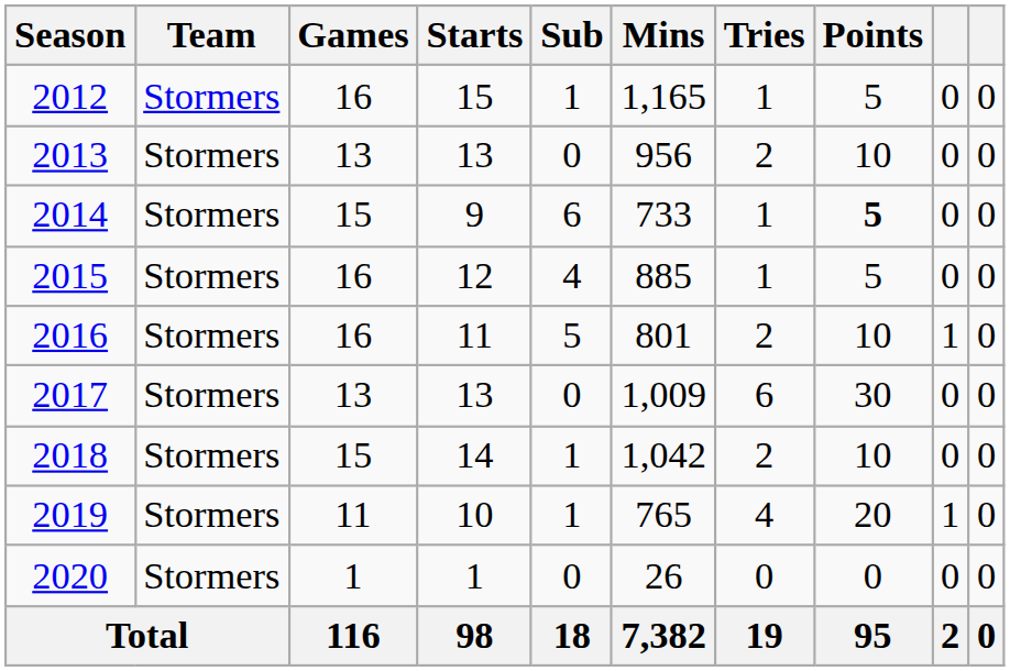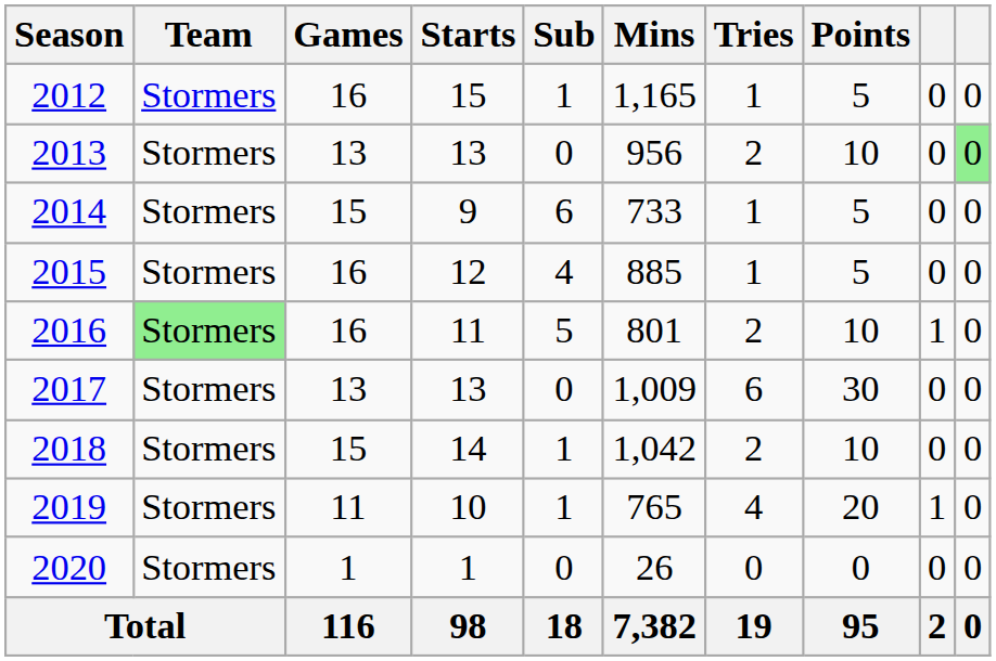2013 | column 10: no background -> lightgreen background
2014 | Points: bold -> normal
2016 | Team: no background -> lightgreen background
